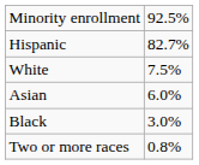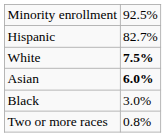White | column 2: normal -> bold
Asian | column 2: normal -> bold
